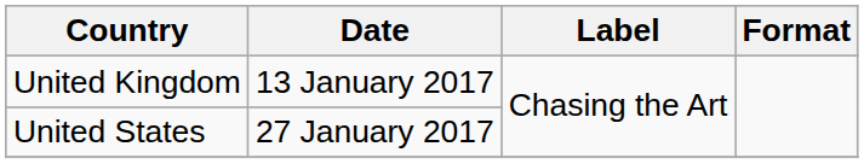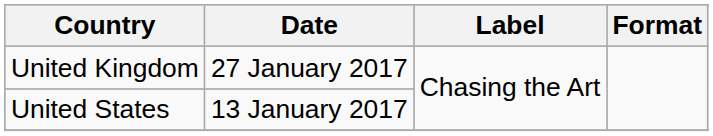United Kingdom | Date: 13 January 2017 -> 27 January 2017
United States | Date: 27 January 2017 -> 13 January 2017
